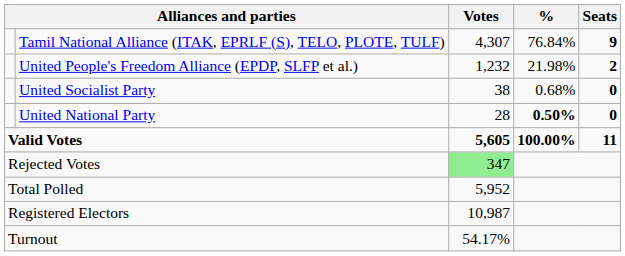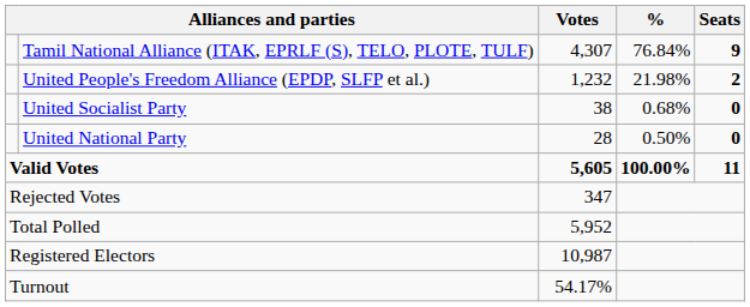United National Party | %: bold -> normal
Rejected Votes | Votes: lightgreen background -> no background
